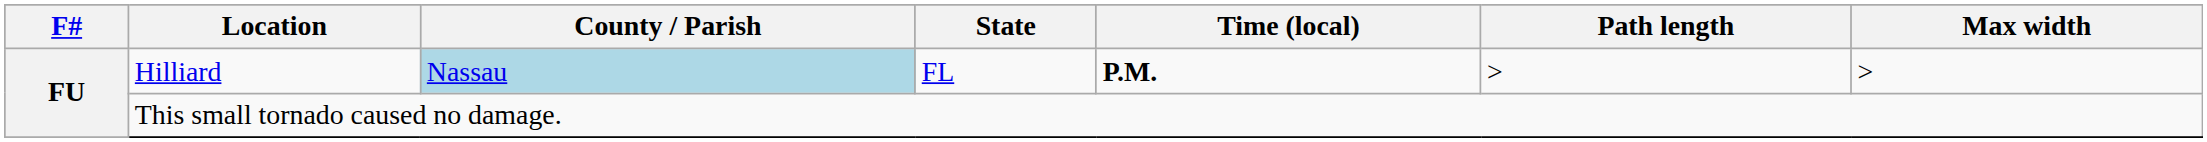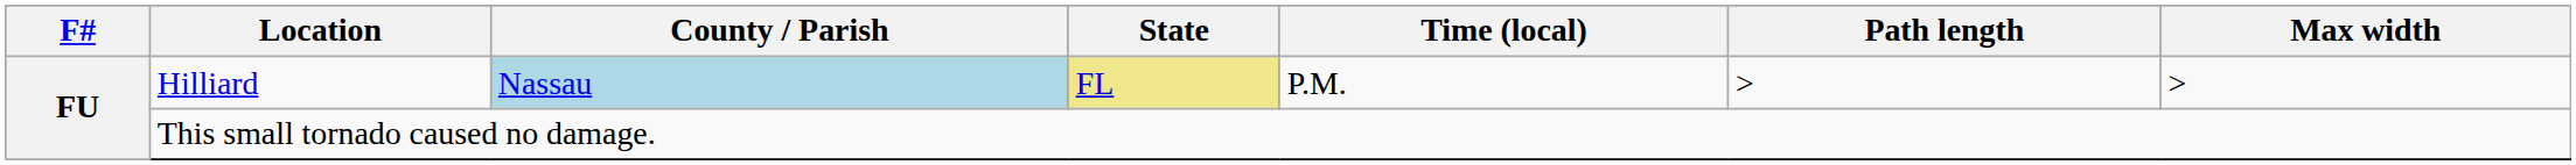Hilliard | State: no background -> khaki background
Hilliard | Time (local): bold -> normal
